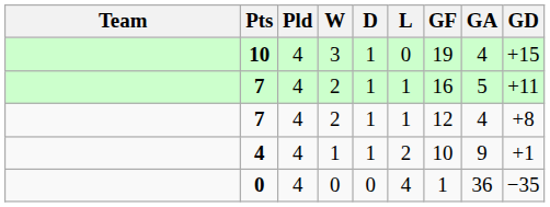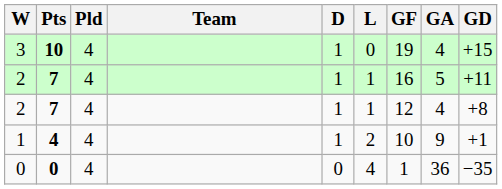columns swapped: Team <-> W
